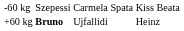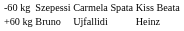+60 kg | column 2: bold -> normal
